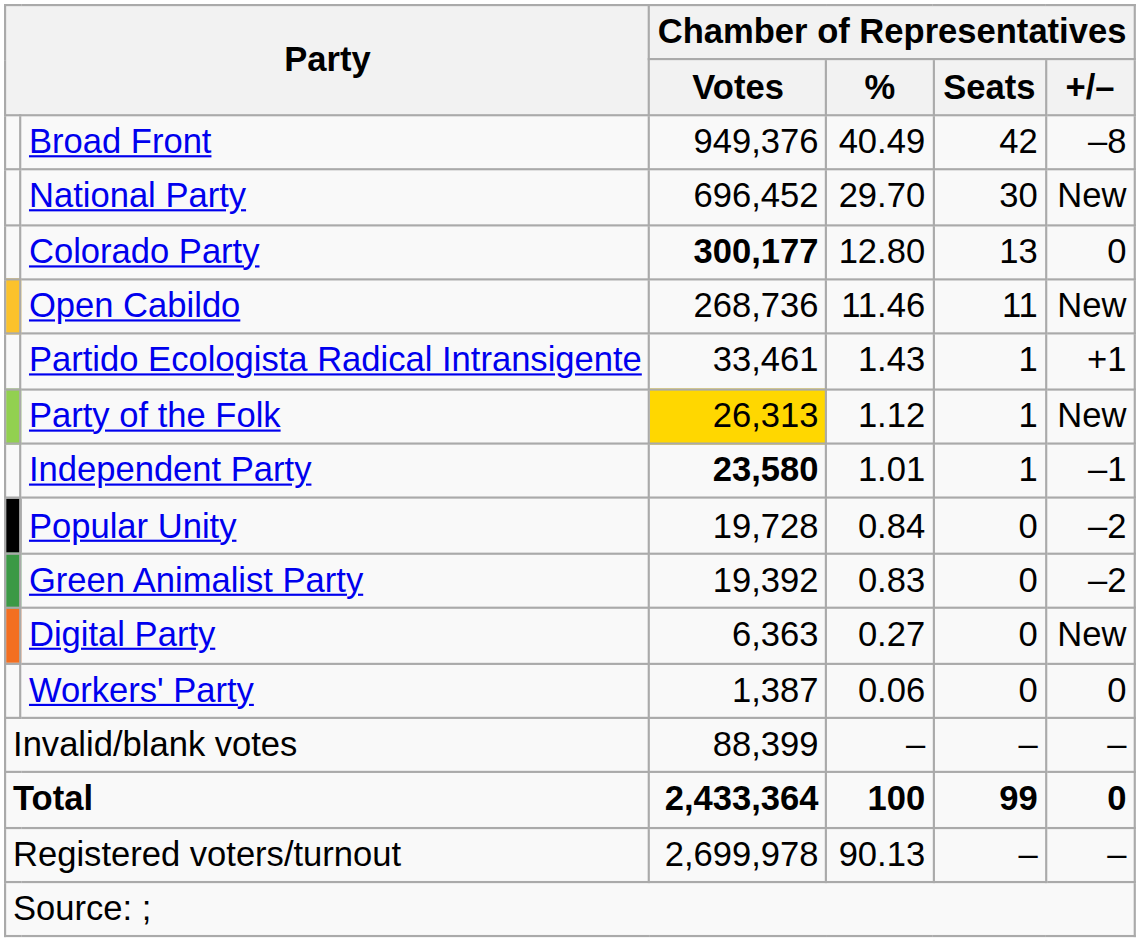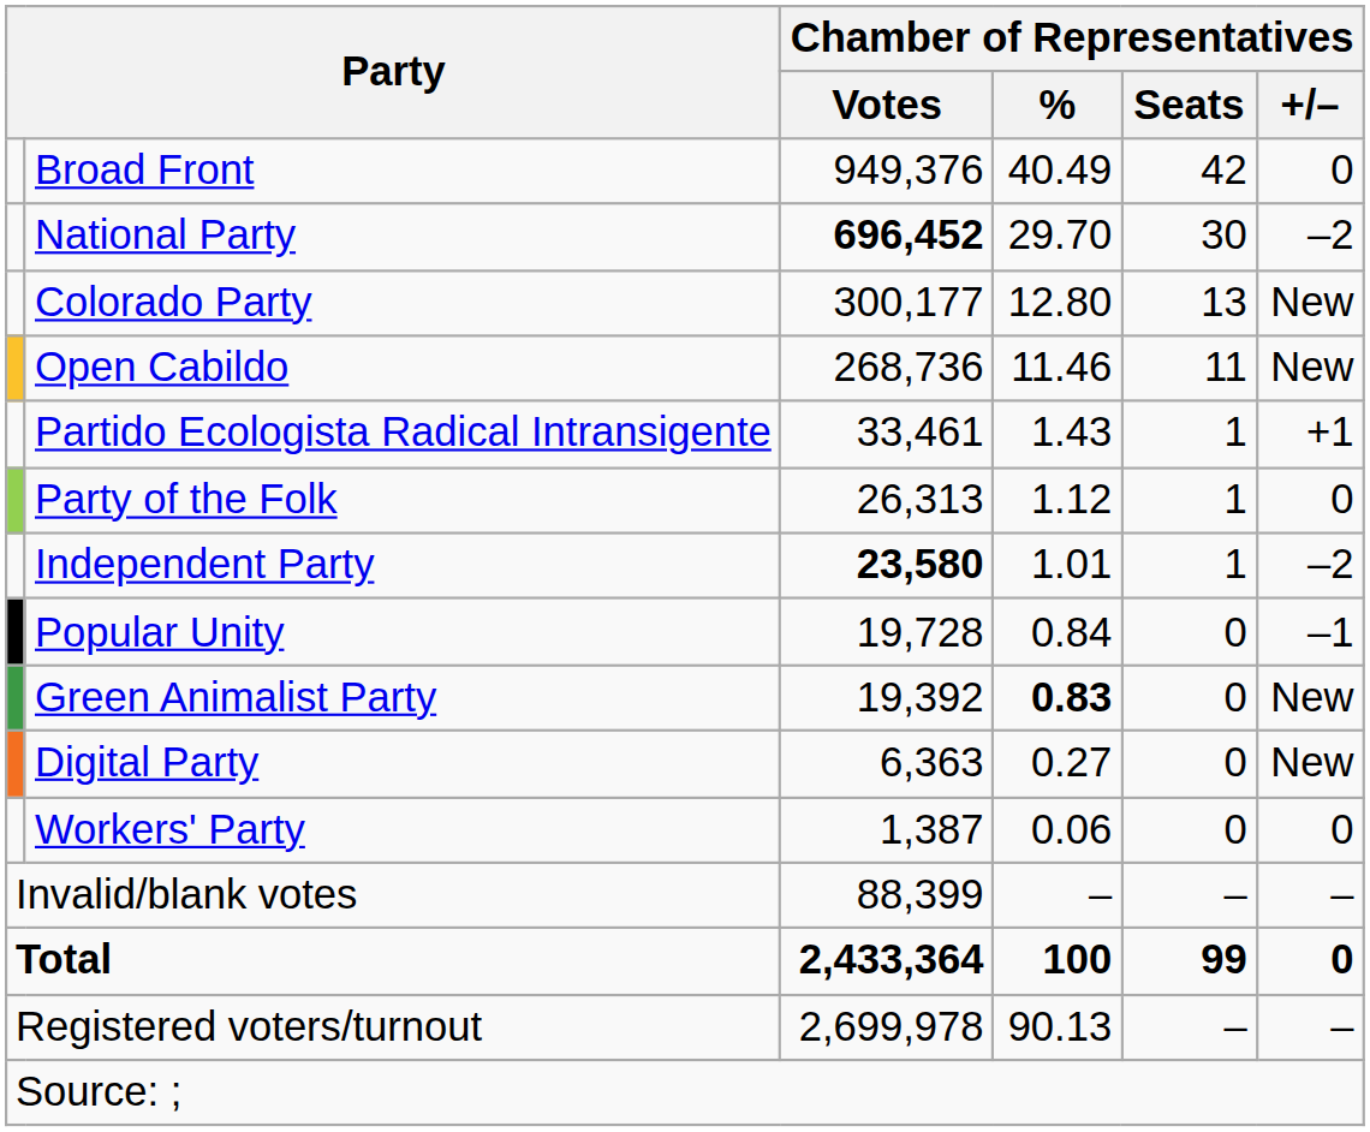Broad Front | Chamber of Representatives / +/–: –8 -> 0
National Party | Chamber of Representatives / Votes: normal -> bold
National Party | Chamber of Representatives / +/–: New -> –2
Colorado Party | Chamber of Representatives / Votes: bold -> normal
Colorado Party | Chamber of Representatives / +/–: 0 -> New
Party of the Folk | Chamber of Representatives / Votes: gold background -> no background
Party of the Folk | Chamber of Representatives / +/–: New -> 0
Independent Party | Chamber of Representatives / +/–: –1 -> –2
Popular Unity | Chamber of Representatives / +/–: –2 -> –1
Green Animalist Party | Chamber of Representatives / %: normal -> bold
Green Animalist Party | Chamber of Representatives / +/–: –2 -> New
